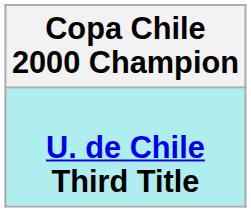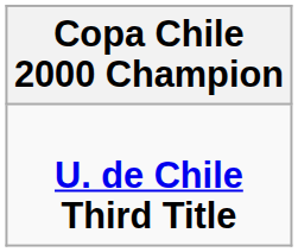row 2 | column 1: paleturquoise background -> no background
